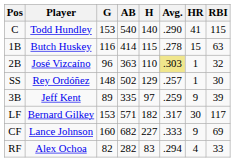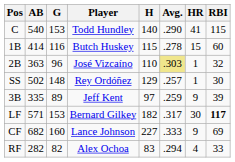columns swapped: Player <-> AB
1B | RBI: 63 -> 60
LF | RBI: normal -> bold
